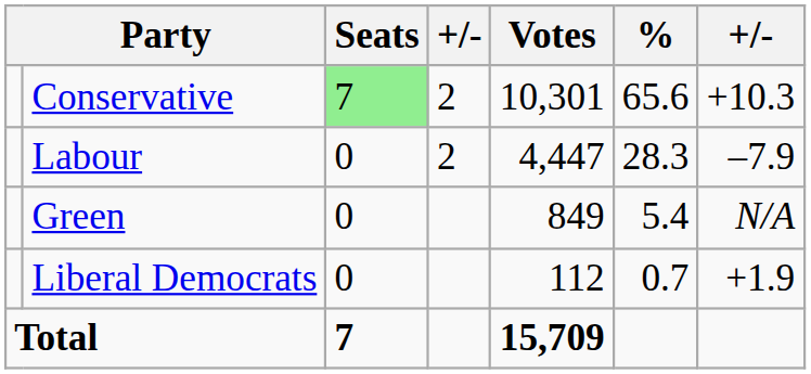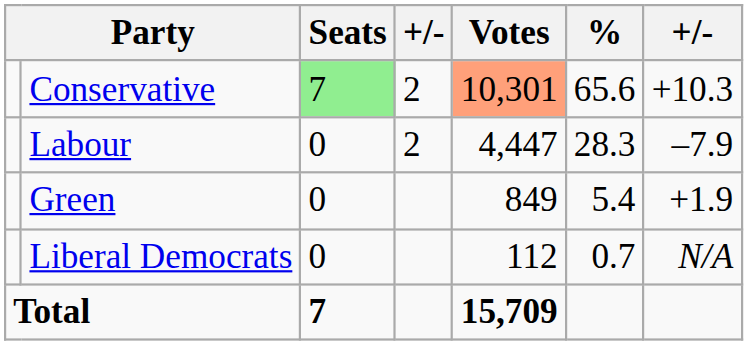Conservative | Votes: no background -> lightsalmon background
Green | column 7: N/A -> +1.9
Liberal Democrats | column 7: +1.9 -> N/A
